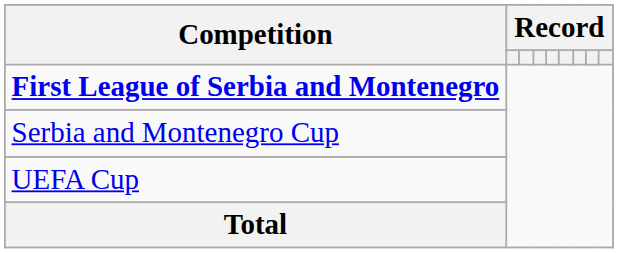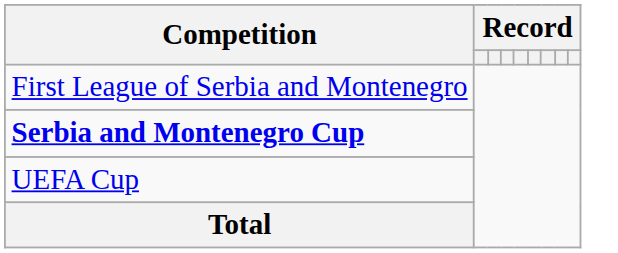First League of Serbia and Montenegro | Competition: bold -> normal
Serbia and Montenegro Cup | Competition: normal -> bold
